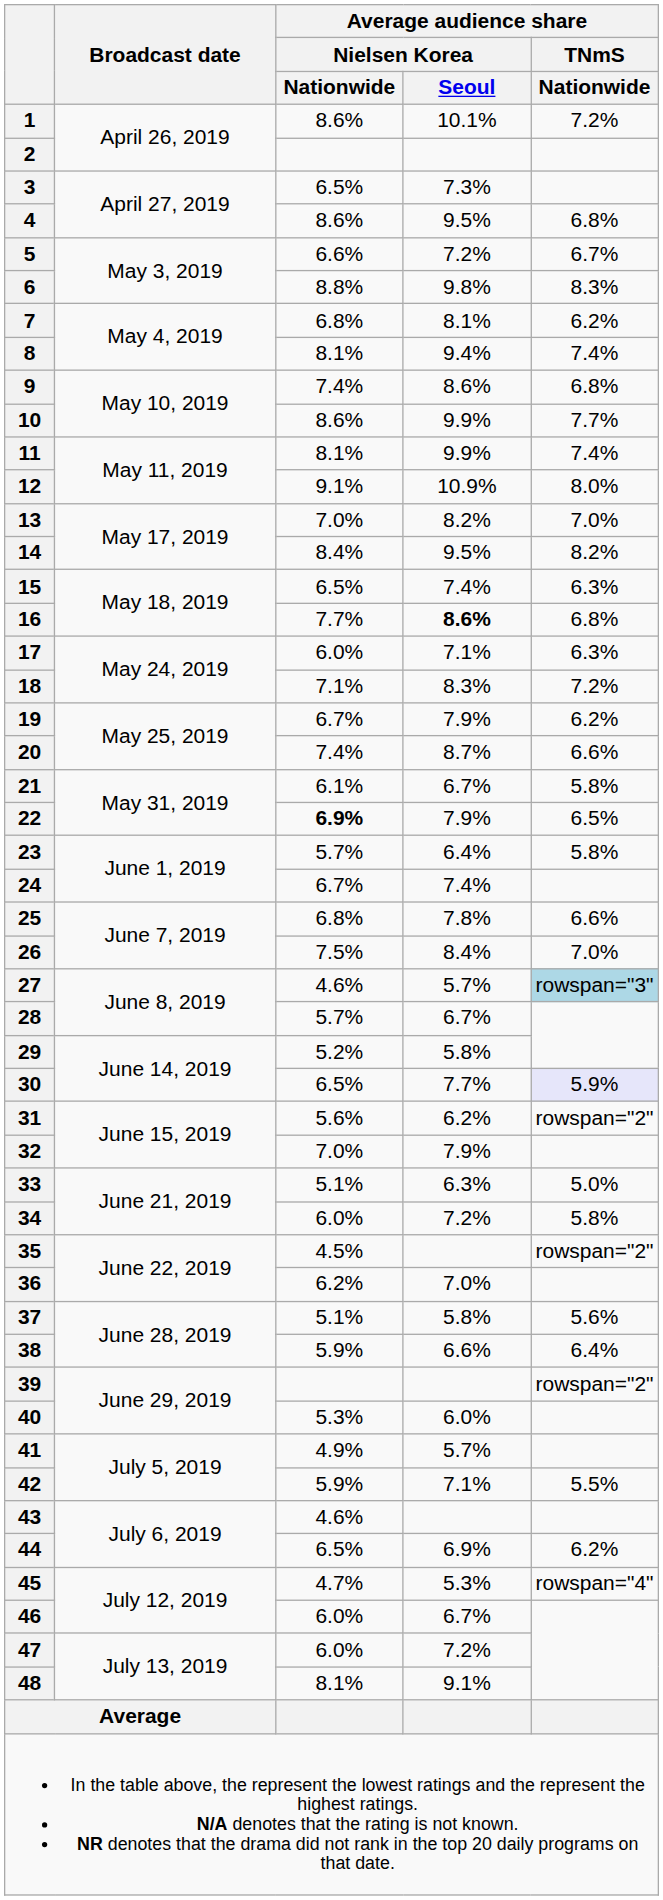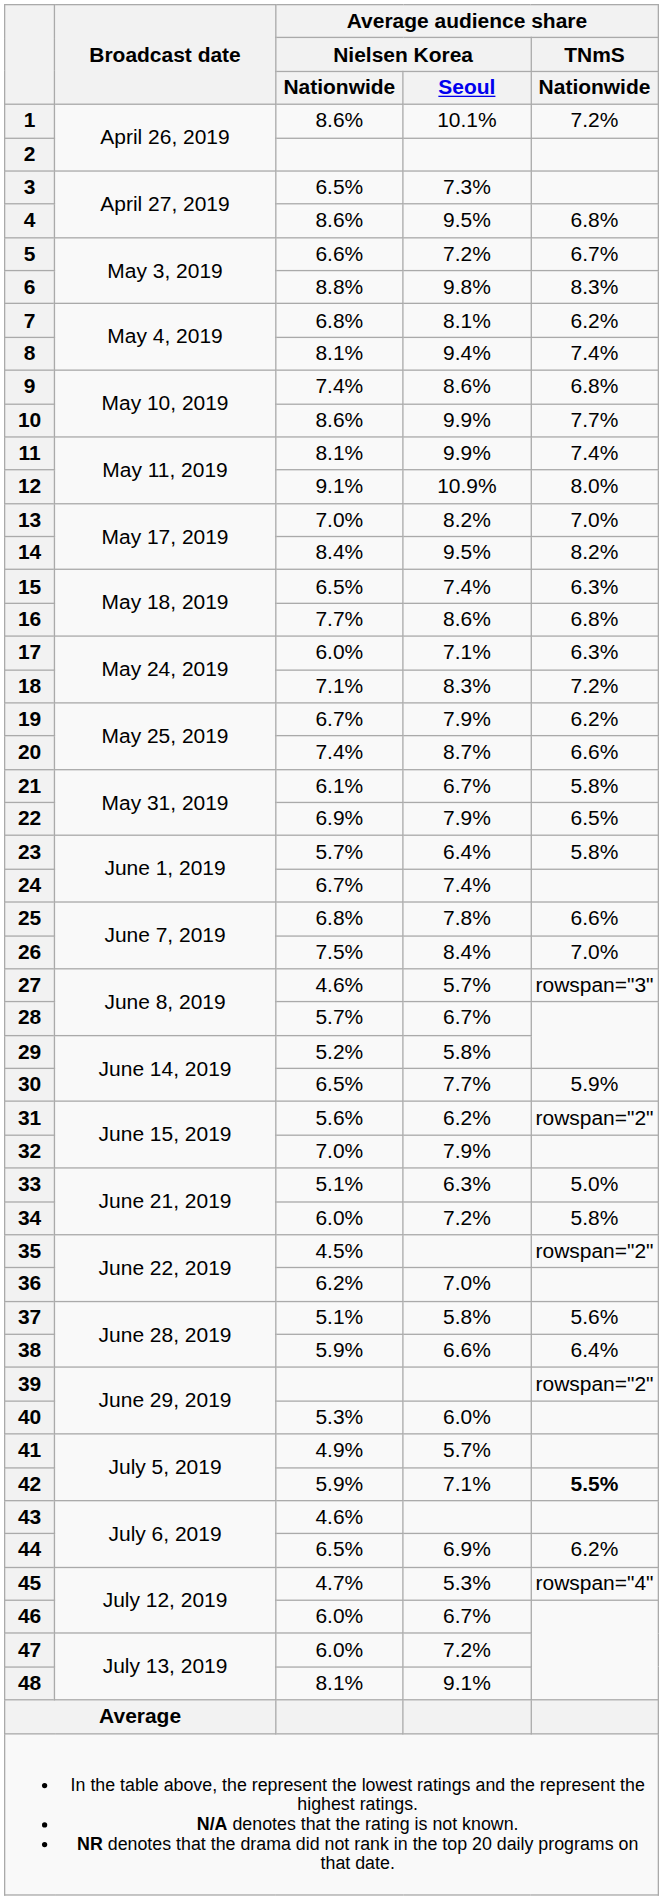16 | Average audience share / Nielsen Korea / Seoul: bold -> normal
22 | Average audience share / Nielsen Korea / Nationwide: bold -> normal
27 | Average audience share / TNmS / Nationwide: lightblue background -> no background
30 | Average audience share / TNmS / Nationwide: lavender background -> no background
42 | Average audience share / TNmS / Nationwide: normal -> bold
